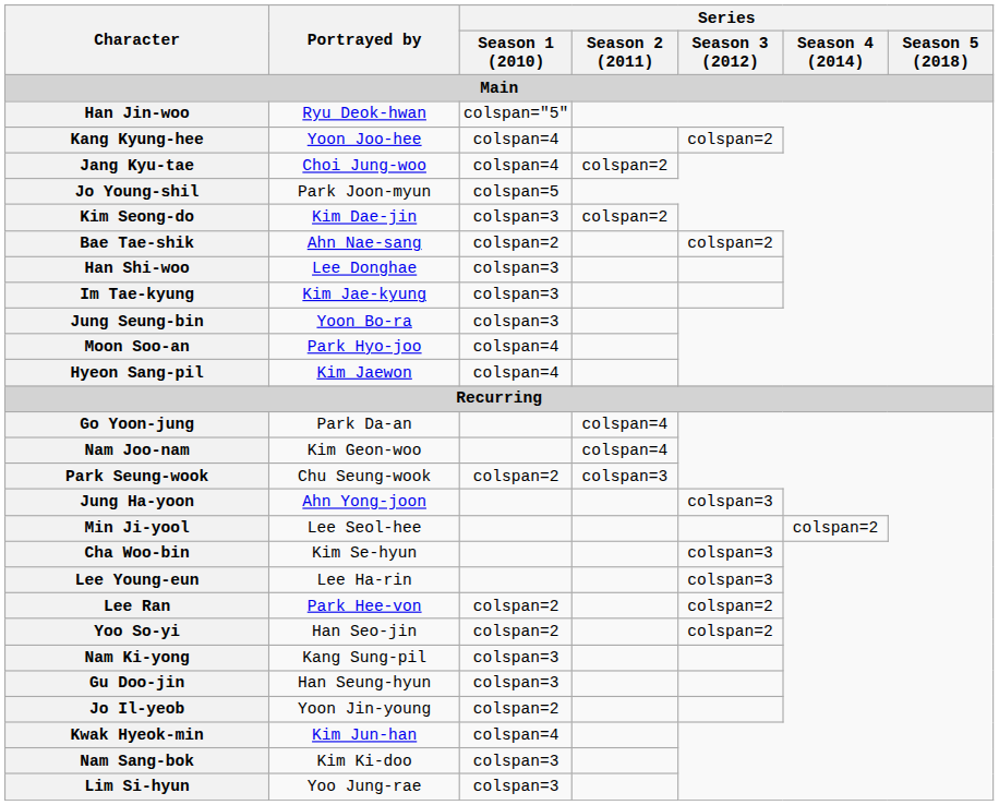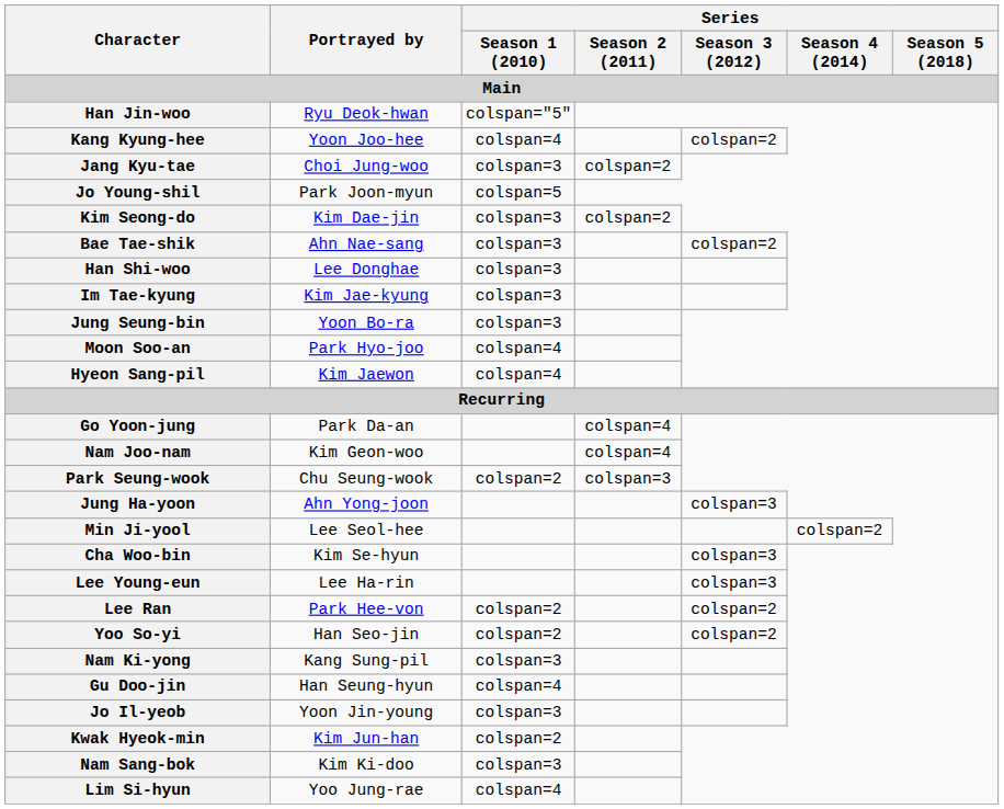Jang Kyu-tae | Series / Season 1 (2010): colspan=4 -> colspan=3
Bae Tae-shik | Series / Season 1 (2010): colspan=2 -> colspan=3
Gu Doo-jin | Series / Season 1 (2010): colspan=3 -> colspan=4
Jo Il-yeob | Series / Season 1 (2010): colspan=2 -> colspan=3
Kwak Hyeok-min | Series / Season 1 (2010): colspan=4 -> colspan=2
Lim Si-hyun | Series / Season 1 (2010): colspan=3 -> colspan=4
